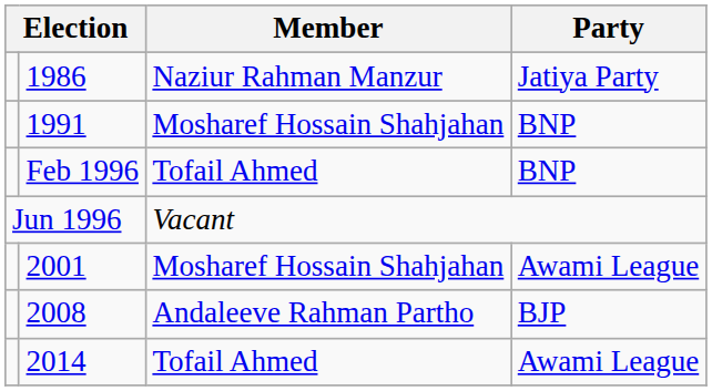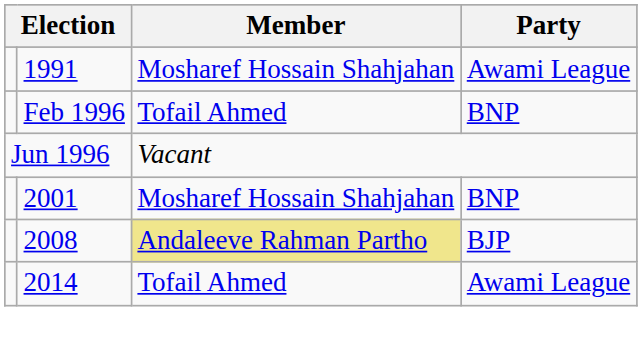- row: 1986 | Naziur Rahman Manzur | Jatiya Party
1991 | Party: BNP -> Awami League
2001 | Party: Awami League -> BNP
2008 | Member: no background -> khaki background
